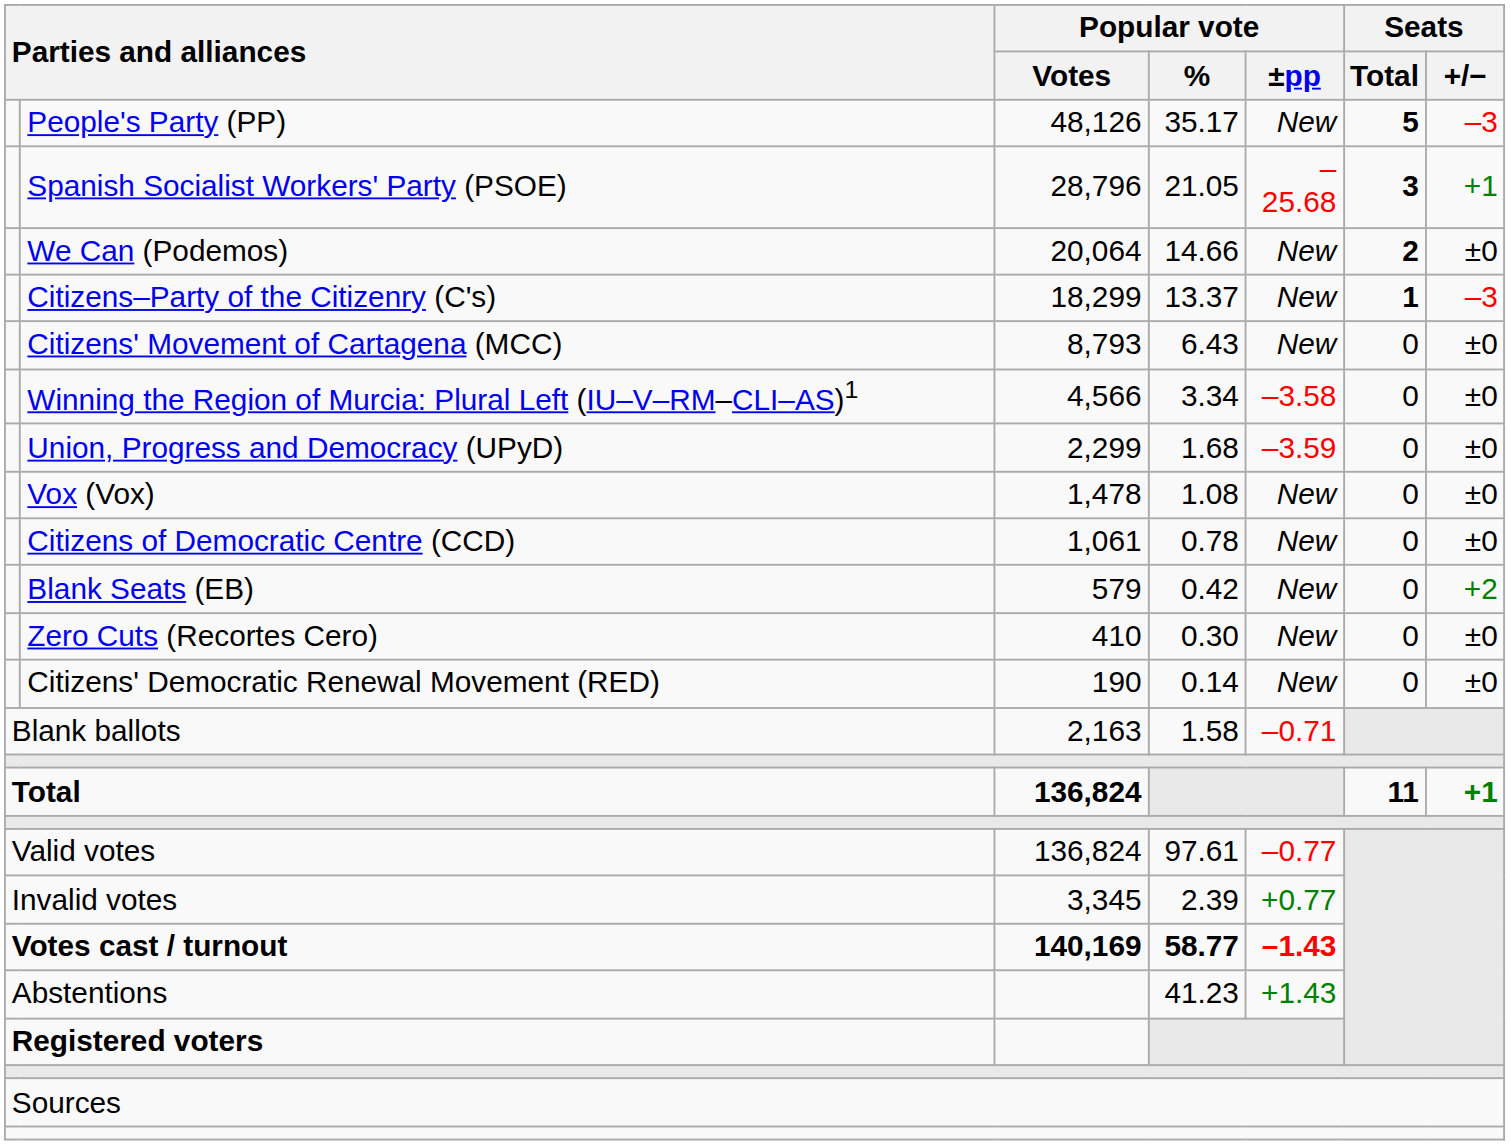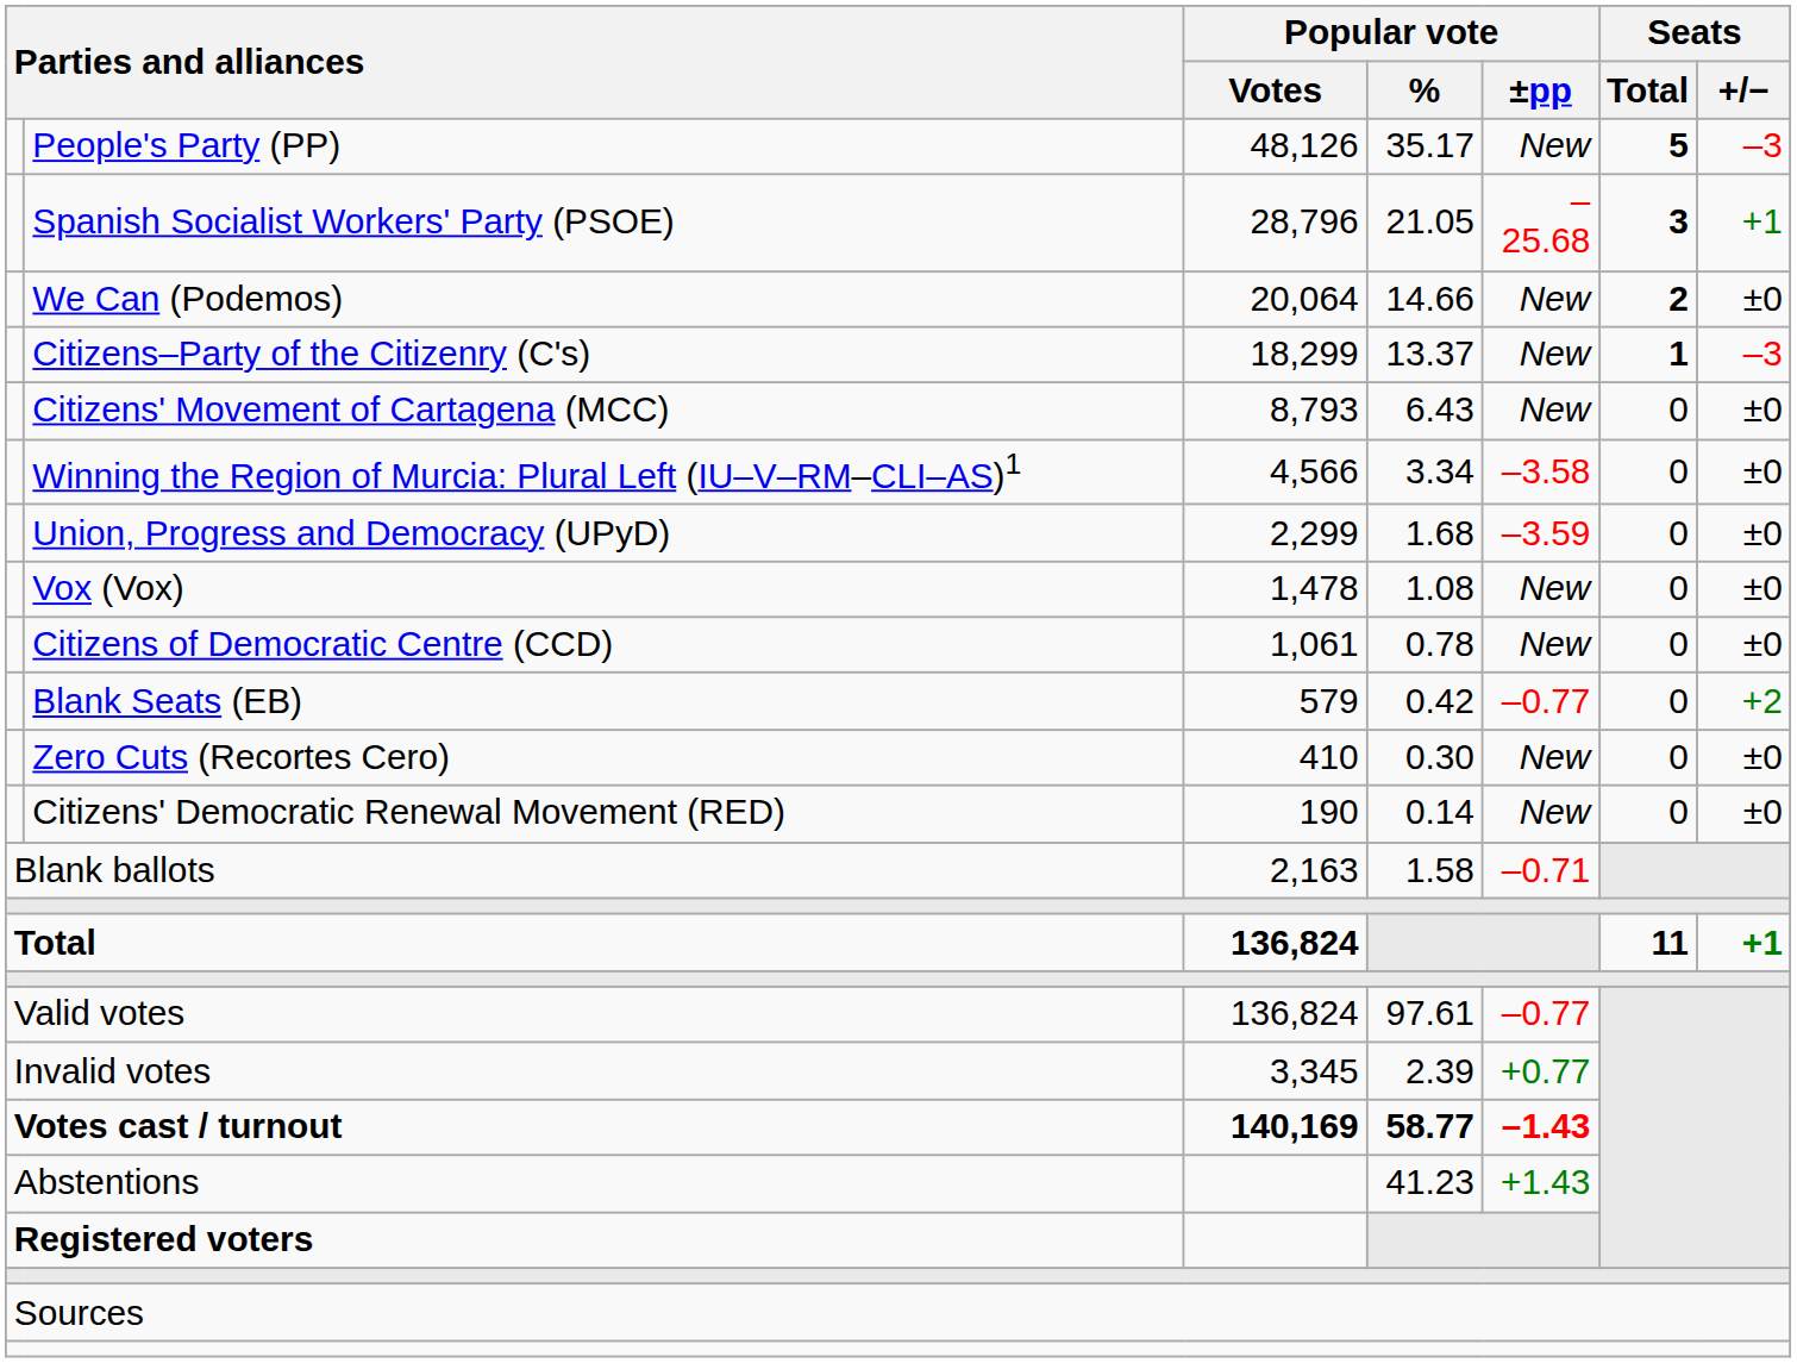Blank Seats (EB) | Popular vote / ±pp: New -> –0.77
